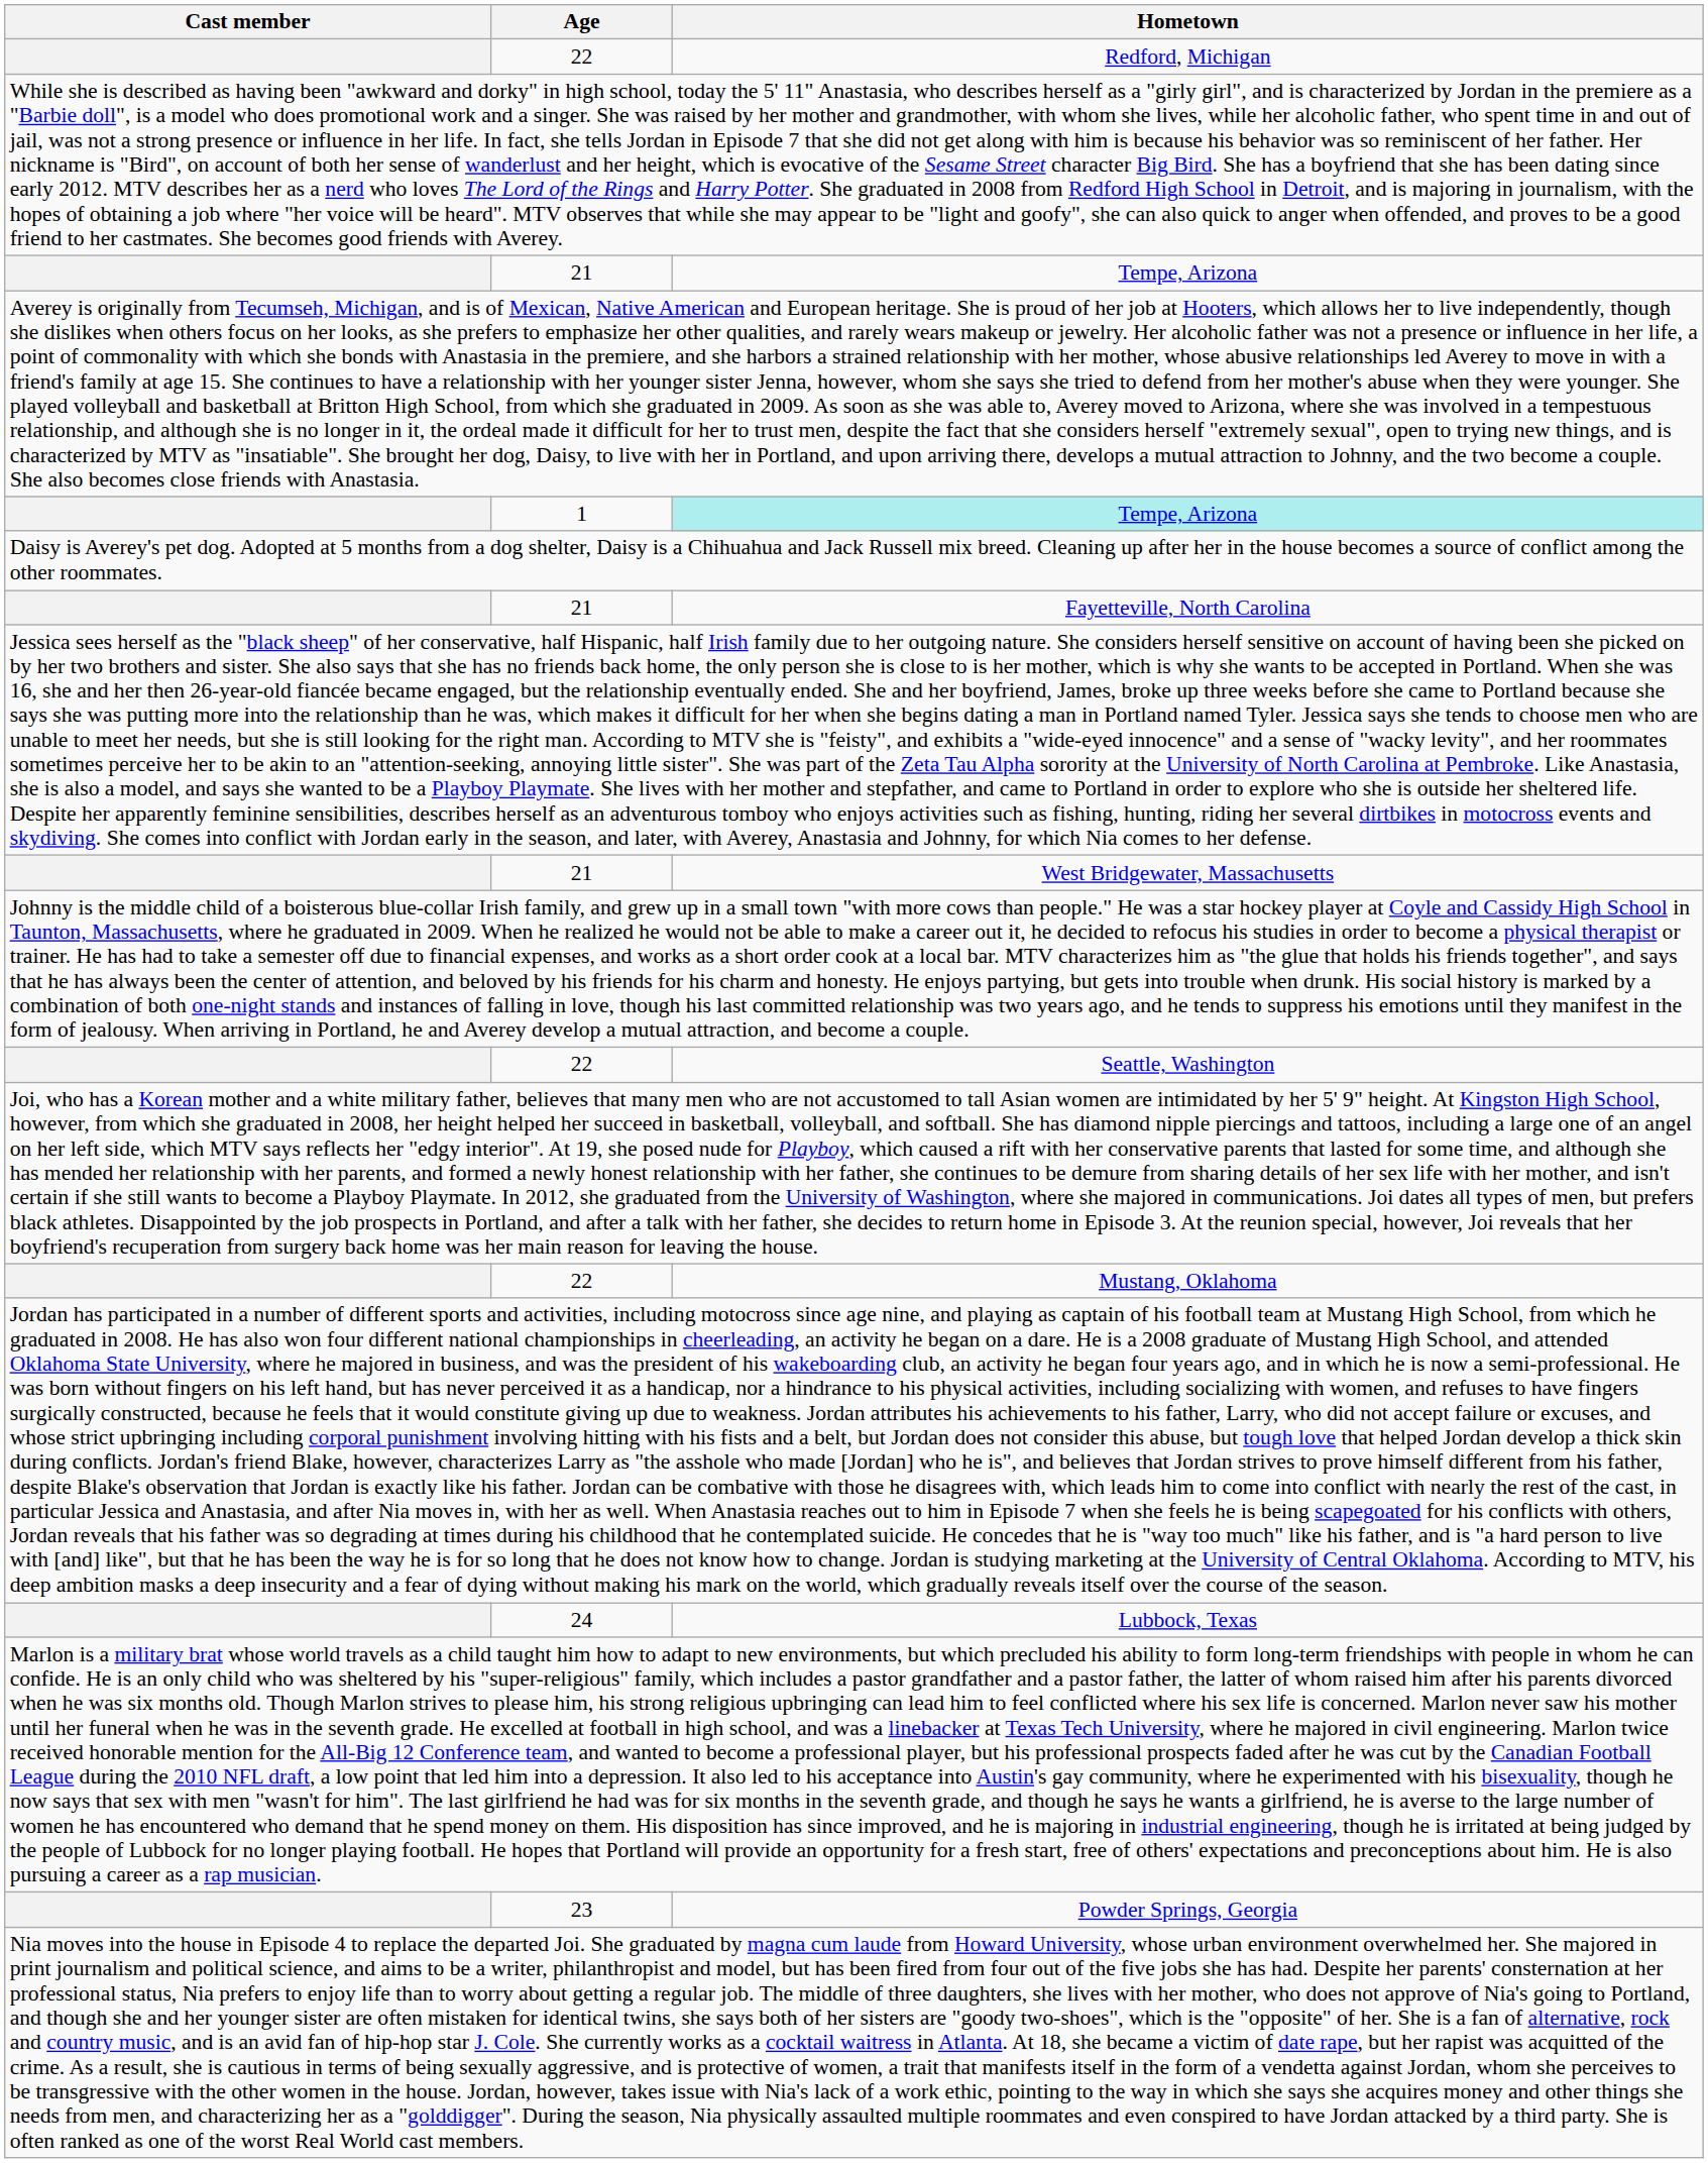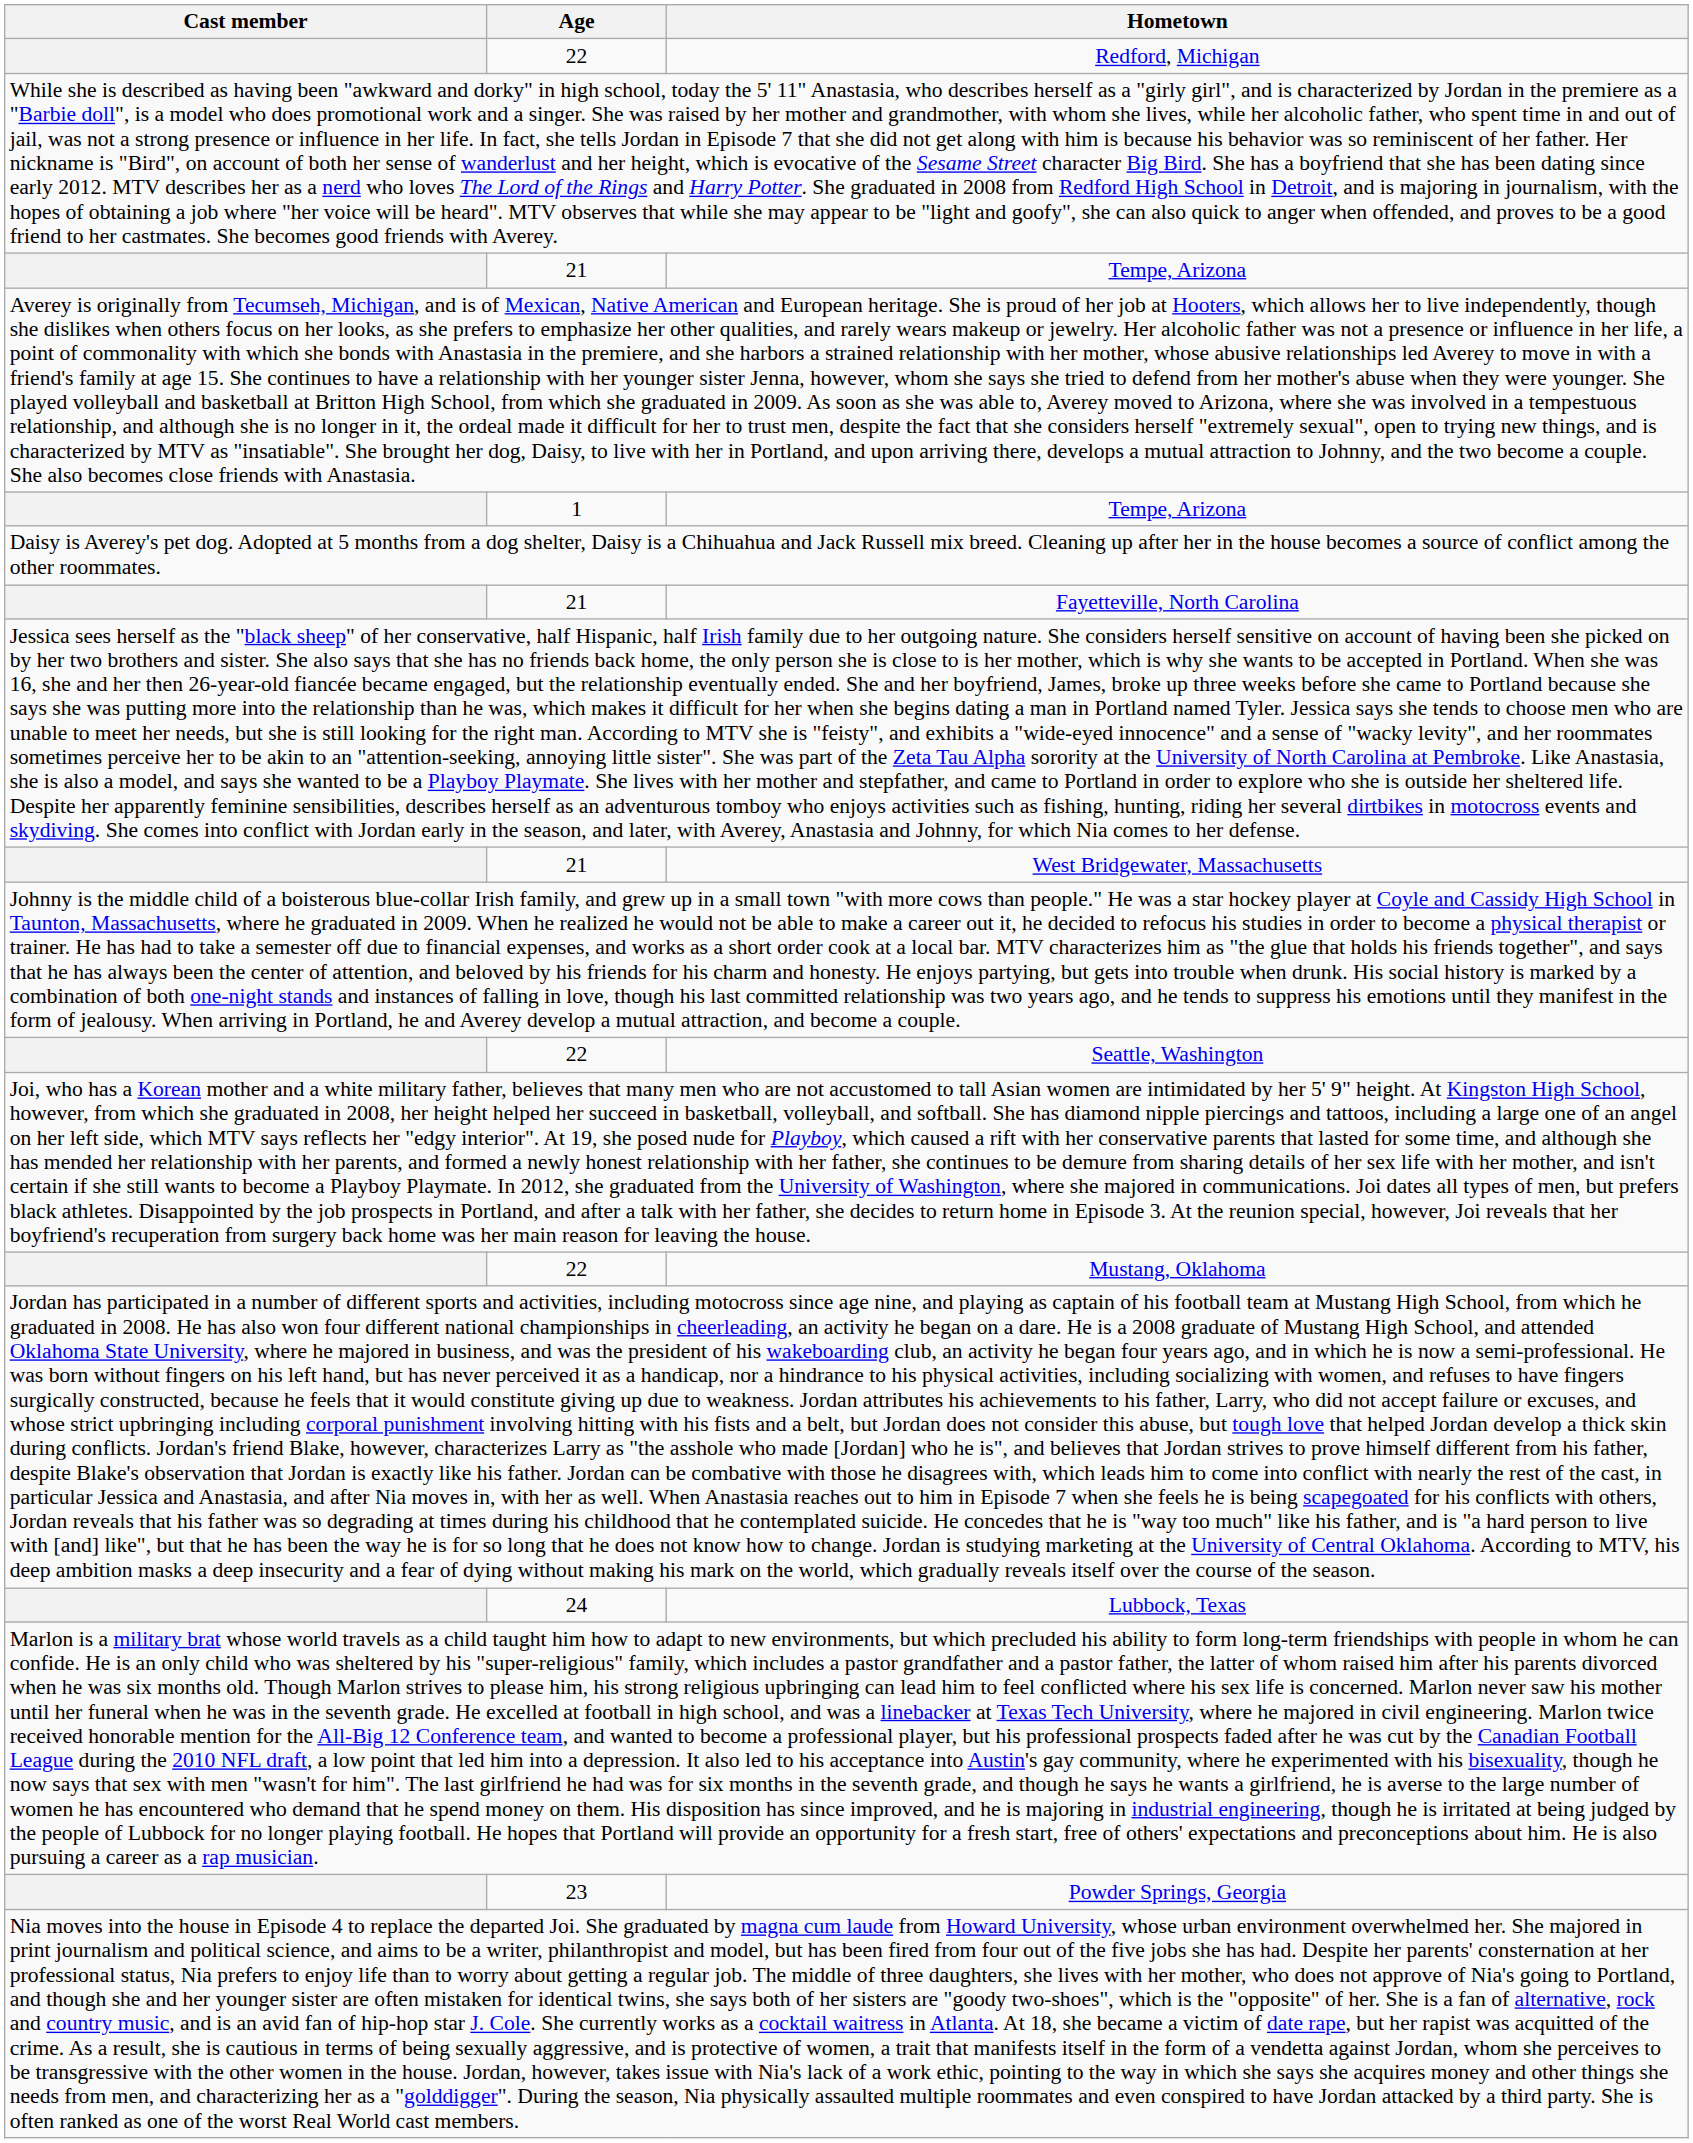1 / Tempe, Arizona | Hometown: paleturquoise background -> no background
